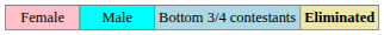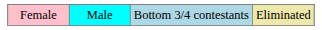Female | column 4: bold -> normal
